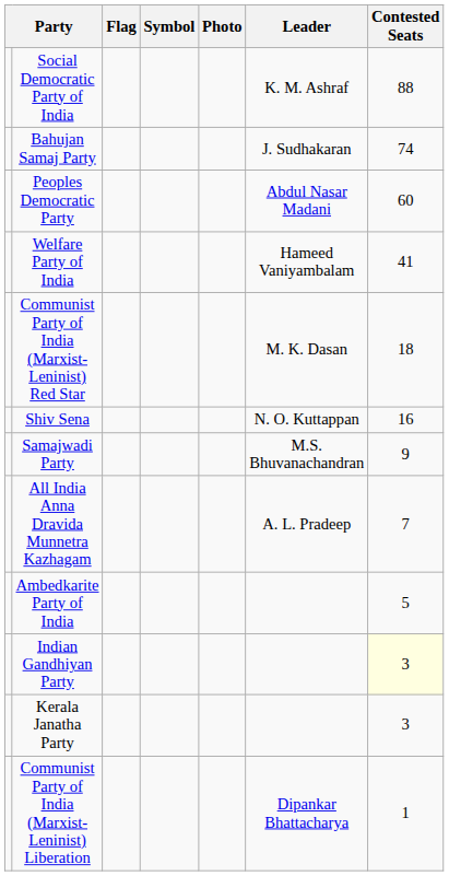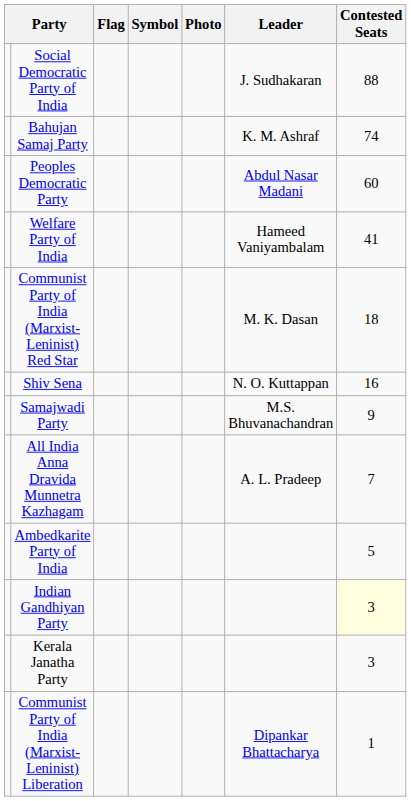Social Democratic Party of India | Leader: K. M. Ashraf -> J. Sudhakaran
Bahujan Samaj Party | Leader: J. Sudhakaran -> K. M. Ashraf
